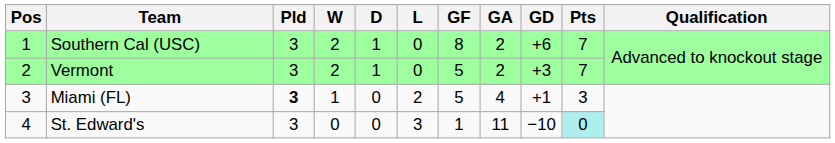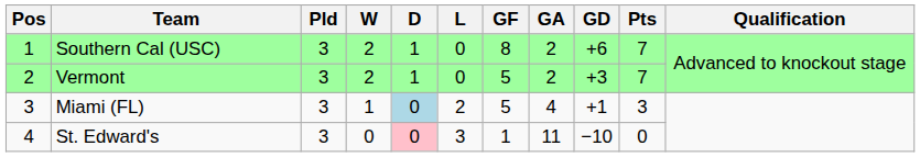Miami (FL) | Pld: bold -> normal
Miami (FL) | D: no background -> lightblue background
St. Edward's | D: no background -> pink background
St. Edward's | Pts: paleturquoise background -> no background
